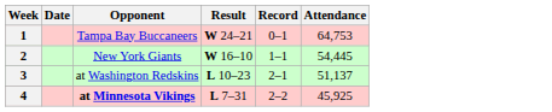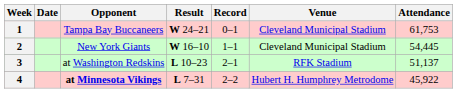+ column: Venue | Cleveland Municipal Stadium | Cleveland Municipal Stadium | RFK Stadium | Hubert H. Humphrey Metrodome
1 | Attendance: 64,753 -> 61,753
4 | Attendance: 45,925 -> 45,922
